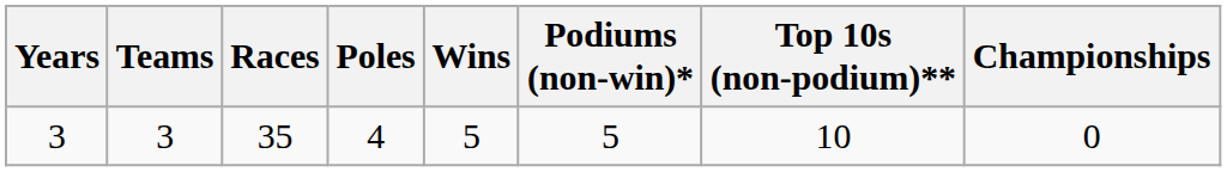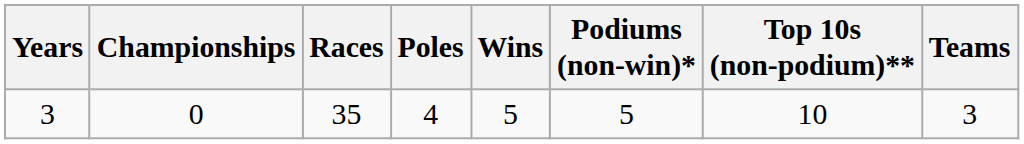columns swapped: Teams <-> Championships
